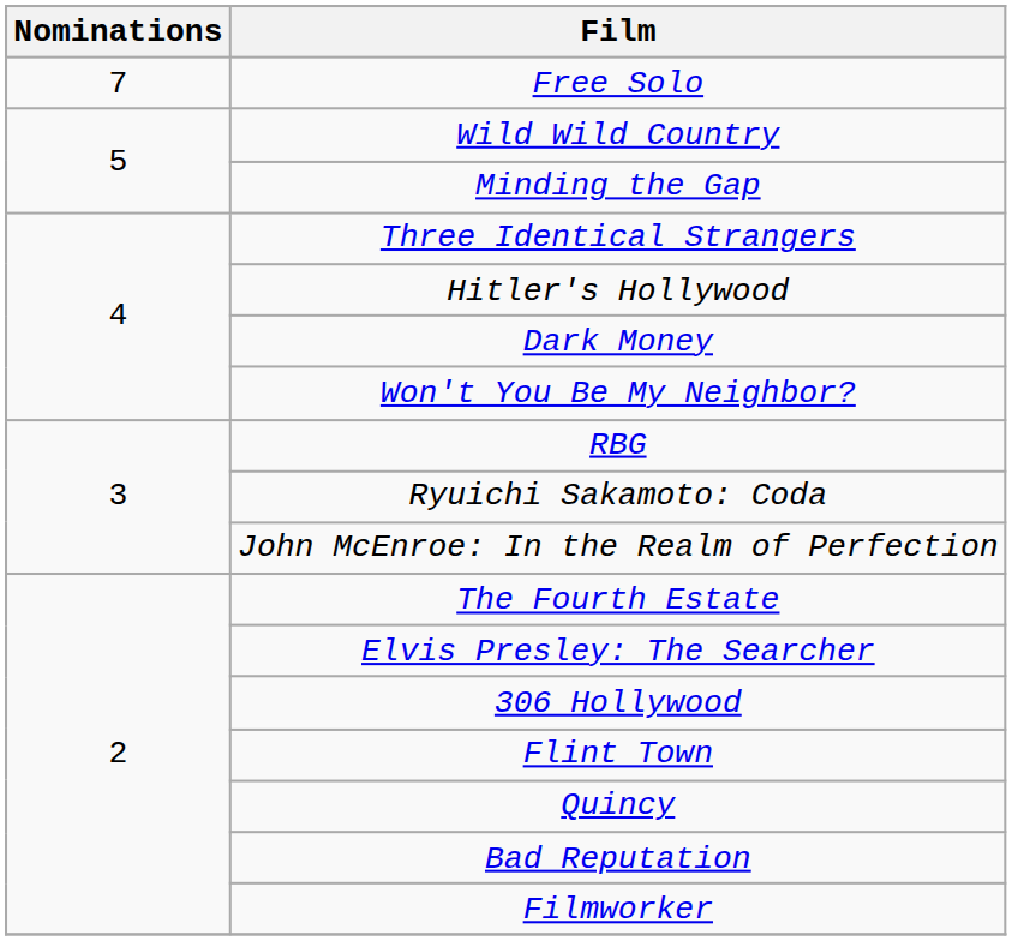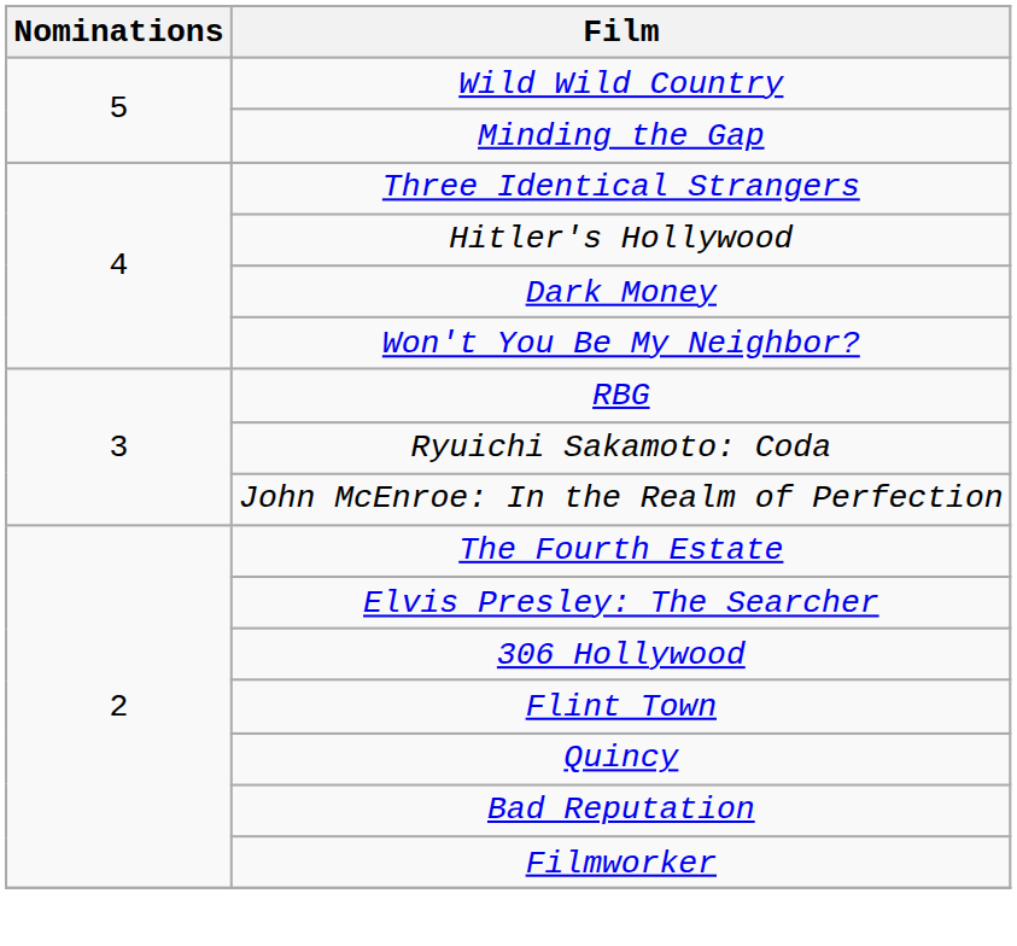- row: 7 | Free Solo
